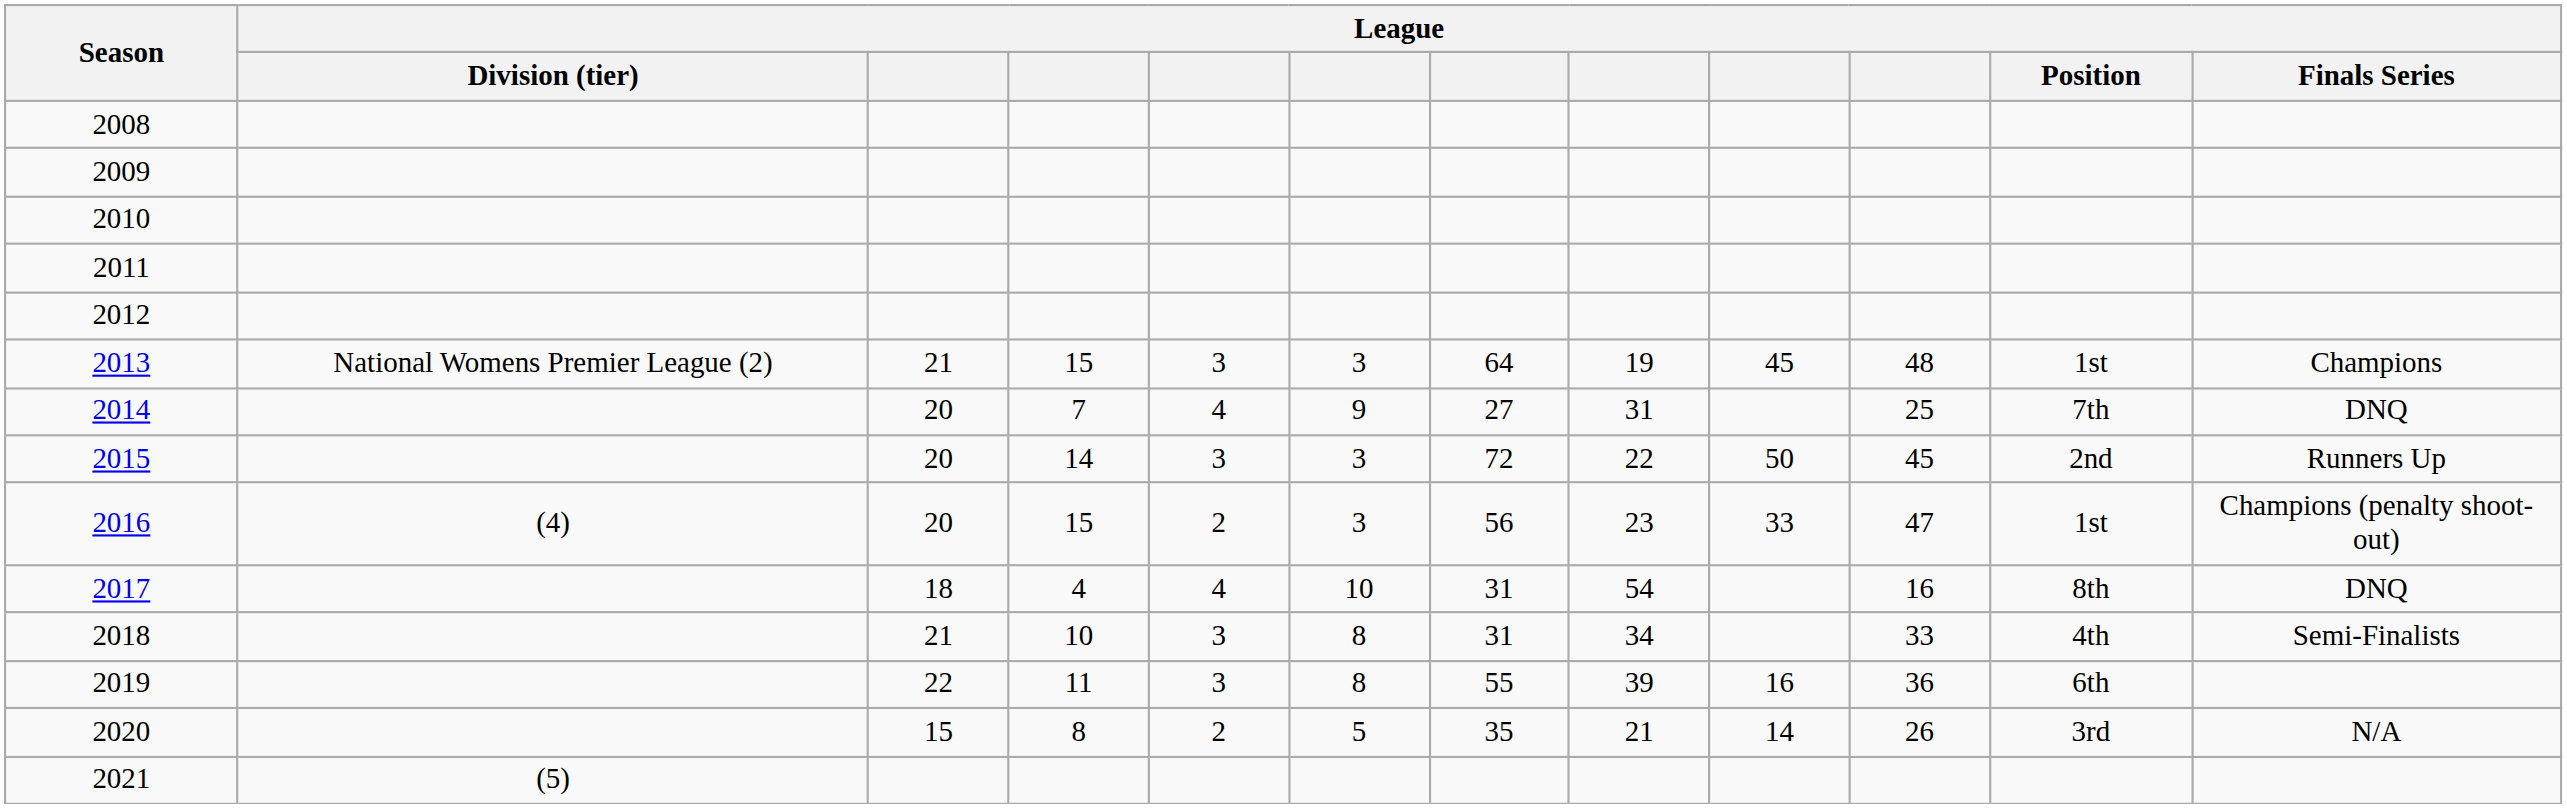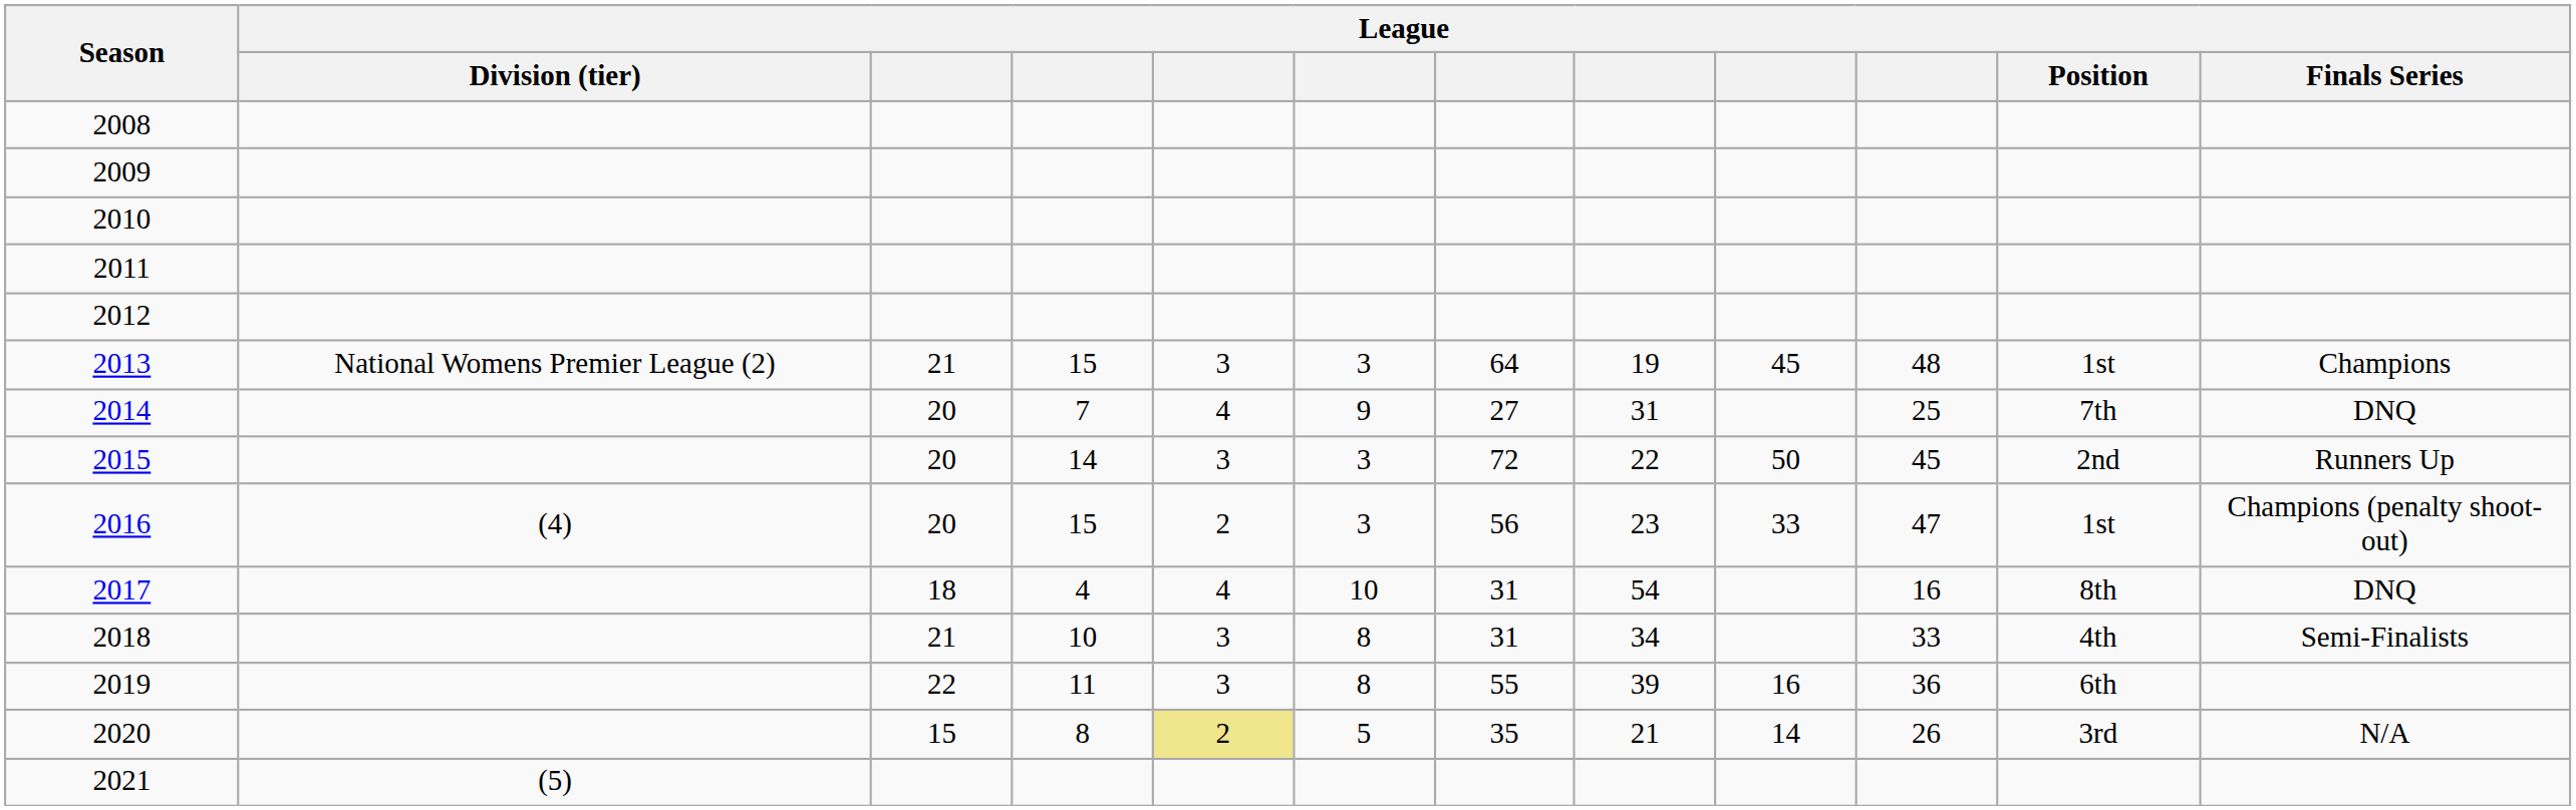2020 | column 5: no background -> khaki background
